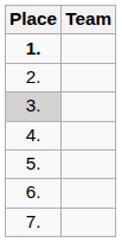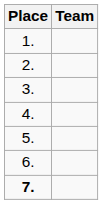1. | Place: bold -> normal
3. | Place: lightgrey background -> no background
7. | Place: normal -> bold
